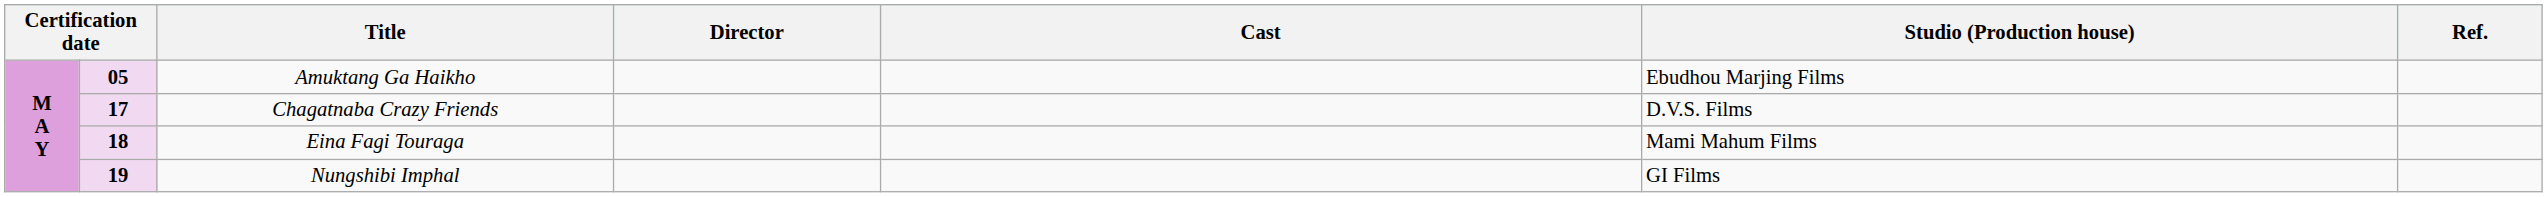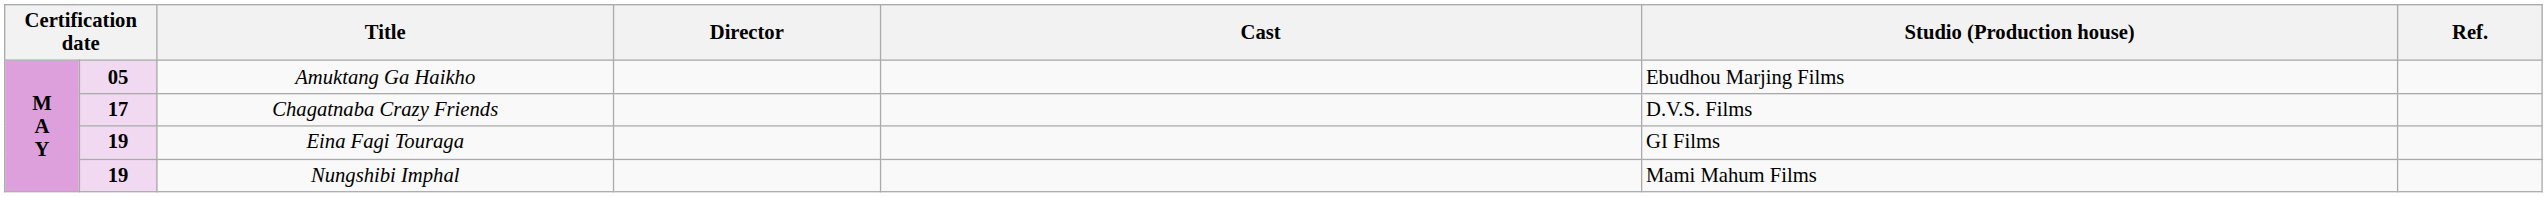Eina Fagi Touraga | column 2: 18 -> 19
Eina Fagi Touraga | Studio (Production house): Mami Mahum Films -> GI Films
Nungshibi Imphal | Studio (Production house): GI Films -> Mami Mahum Films
